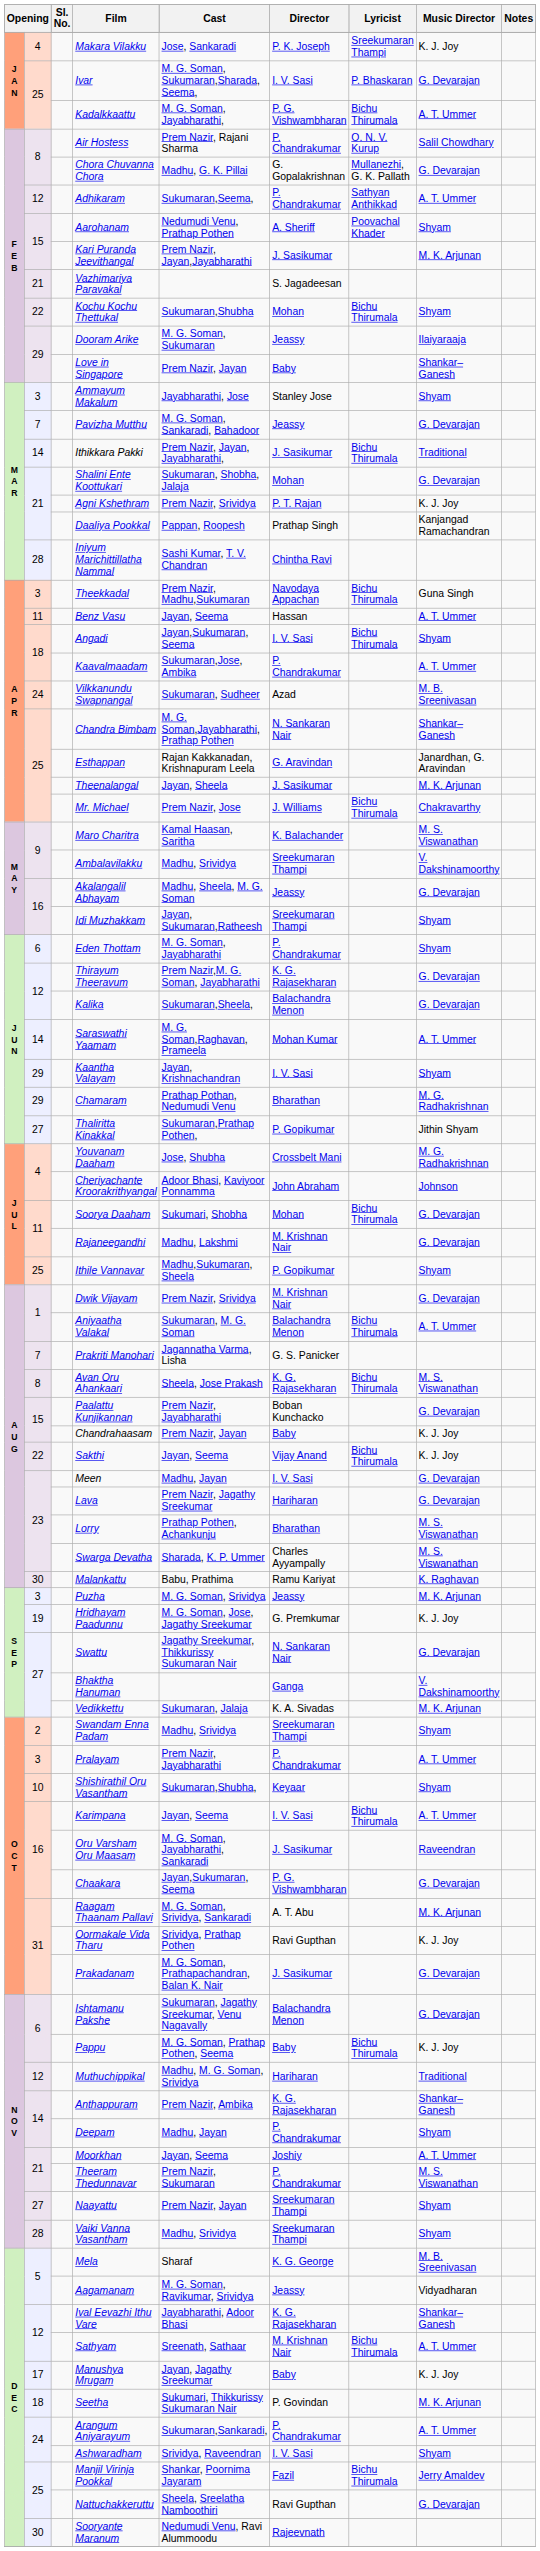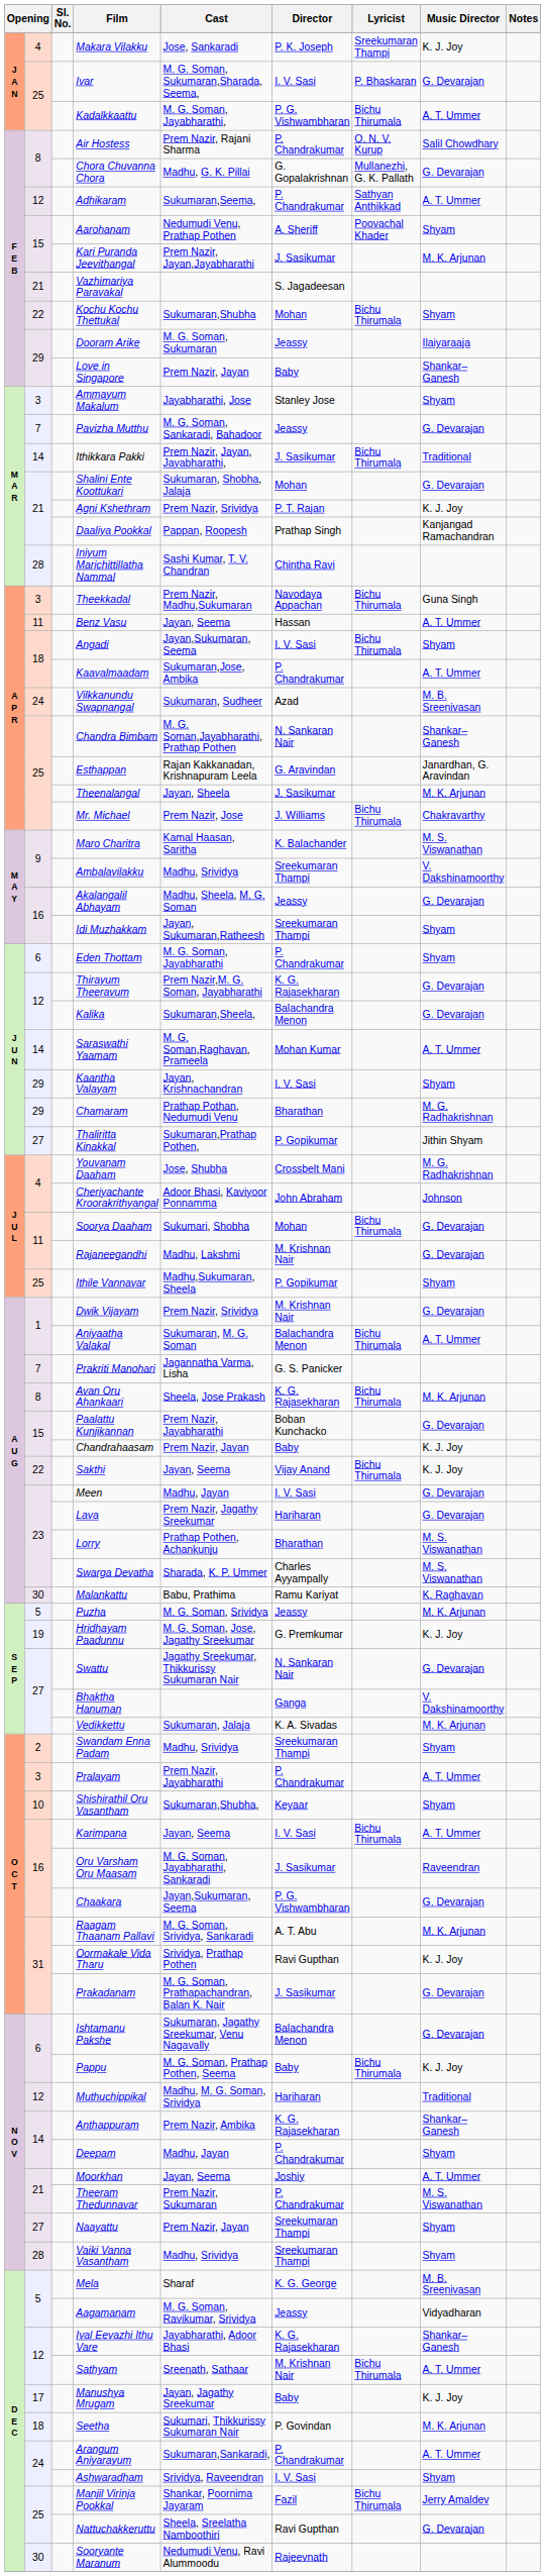Avan Oru Ahankaari | Music Director: M. S. Viswanathan -> M. K. Arjunan
Puzha | column 2: 3 -> 5
